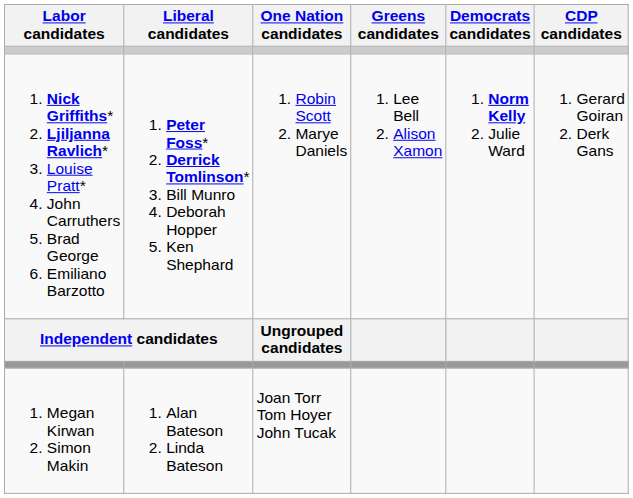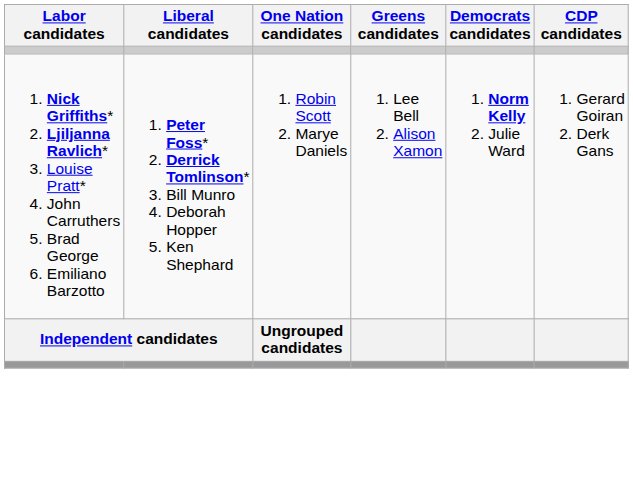- row: Megan Kirwan Simon Makin | Alan Bateson Linda Bateson | Joan Torr Tom Hoyer John Tucak
